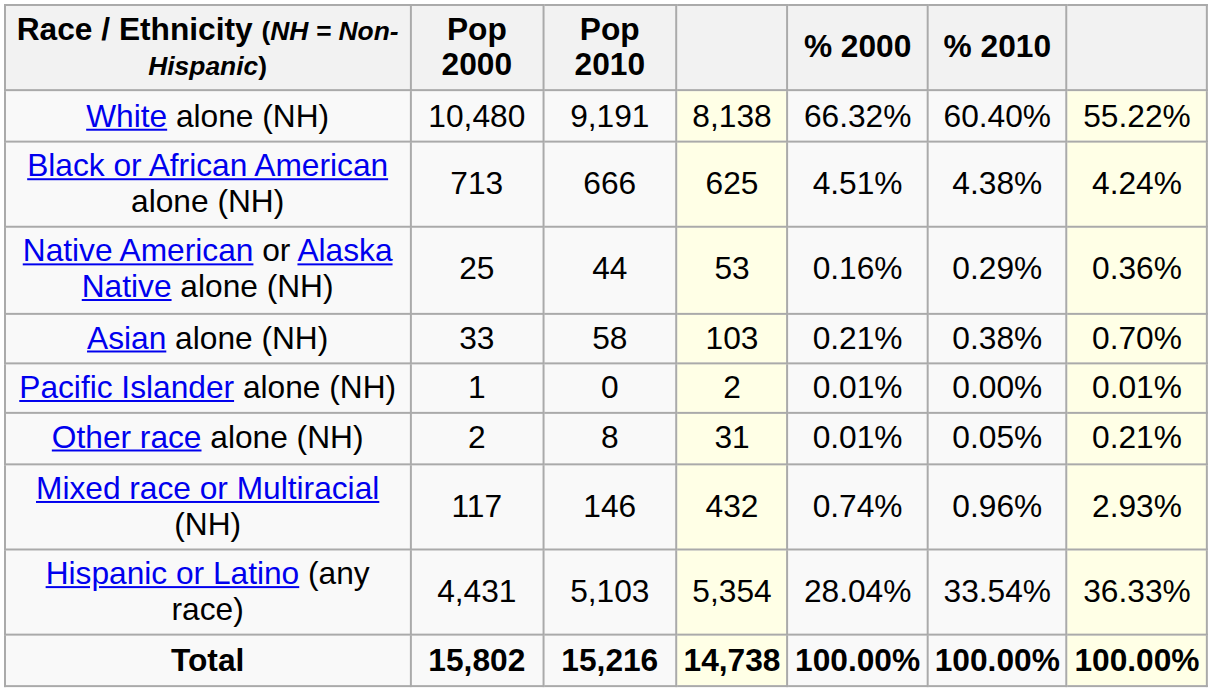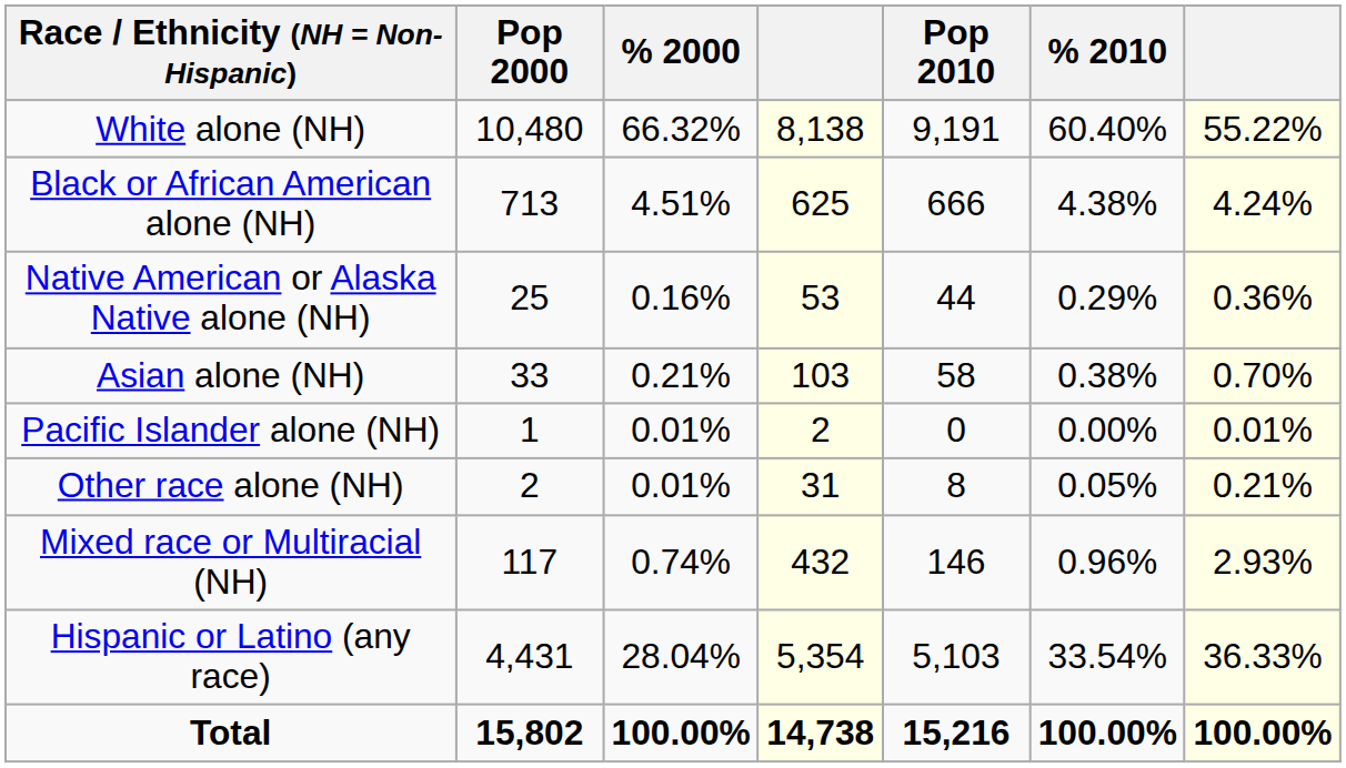columns swapped: Pop 2010 <-> % 2000
